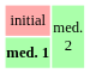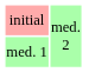med. 1 | column 1: bold -> normal
